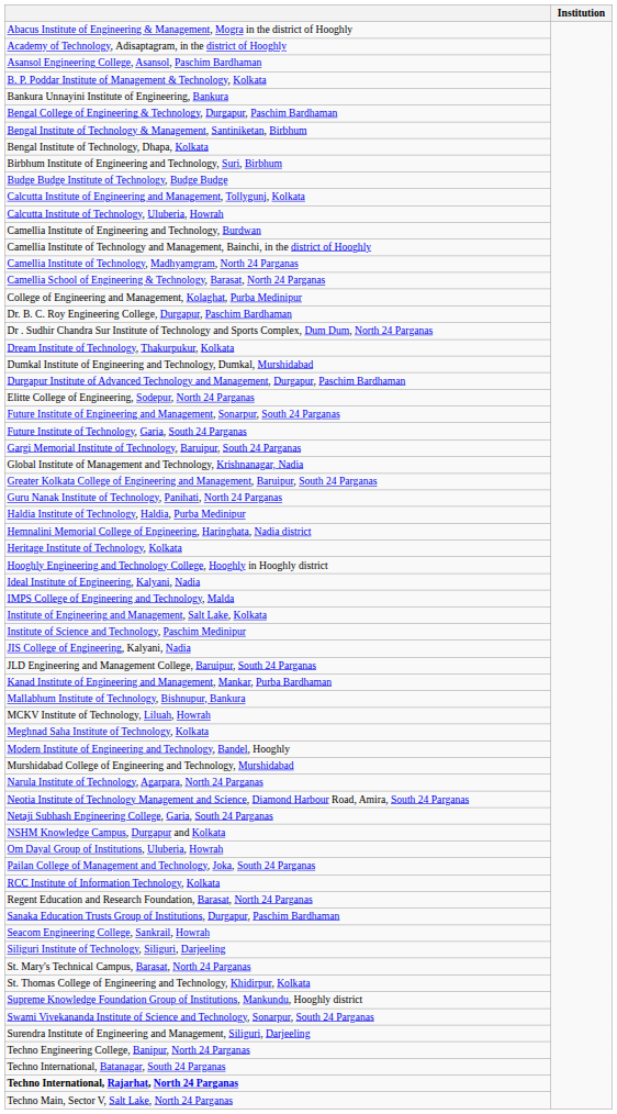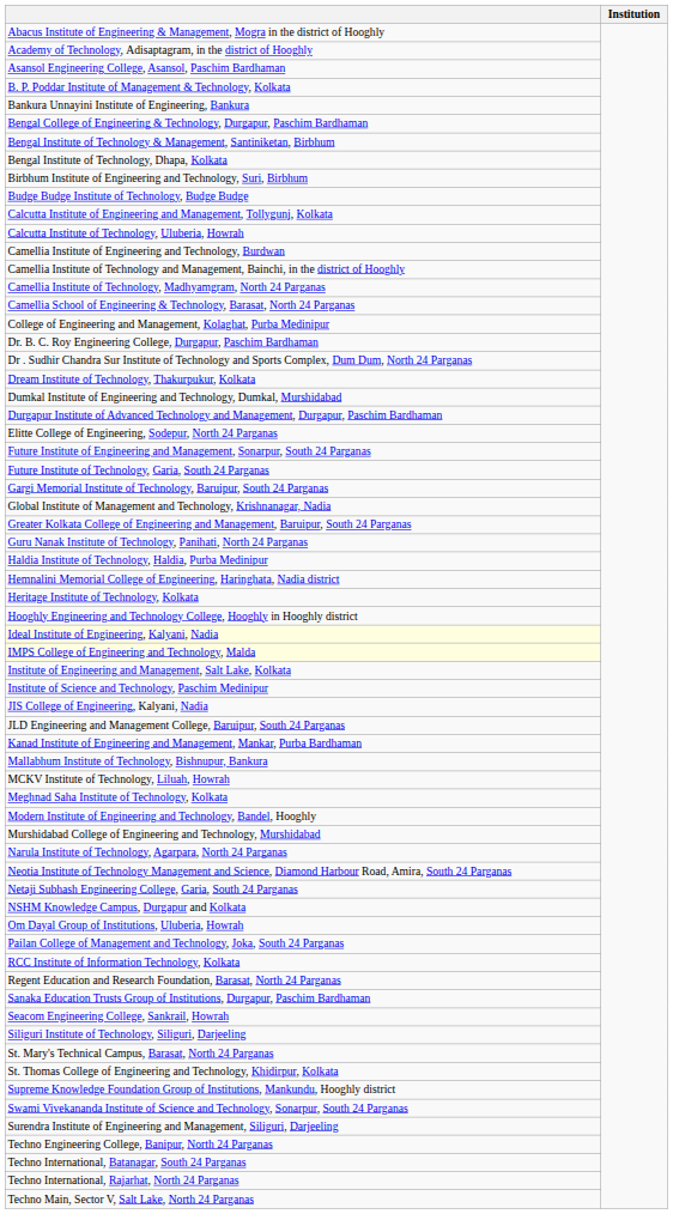Ideal Institute of Engineering, Kalyani, Nadia | column 1: no background -> lightyellow background
IMPS College of Engineering and Technology, Malda | column 1: no background -> lightyellow background
Techno International, Rajarhat, North 24 Parganas | column 1: bold -> normal
